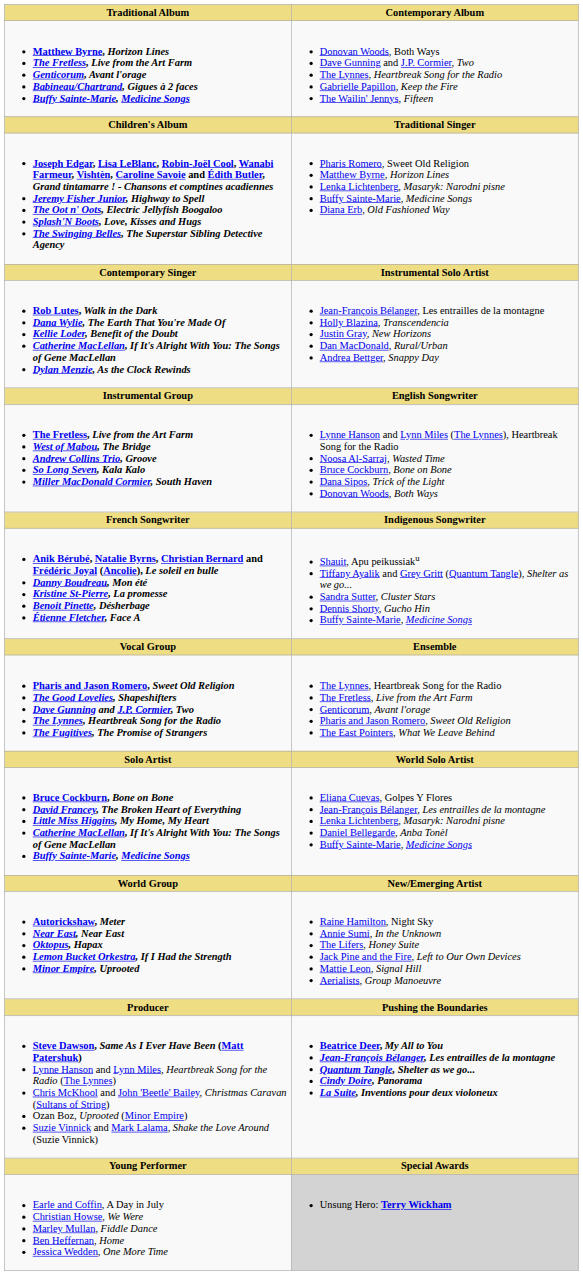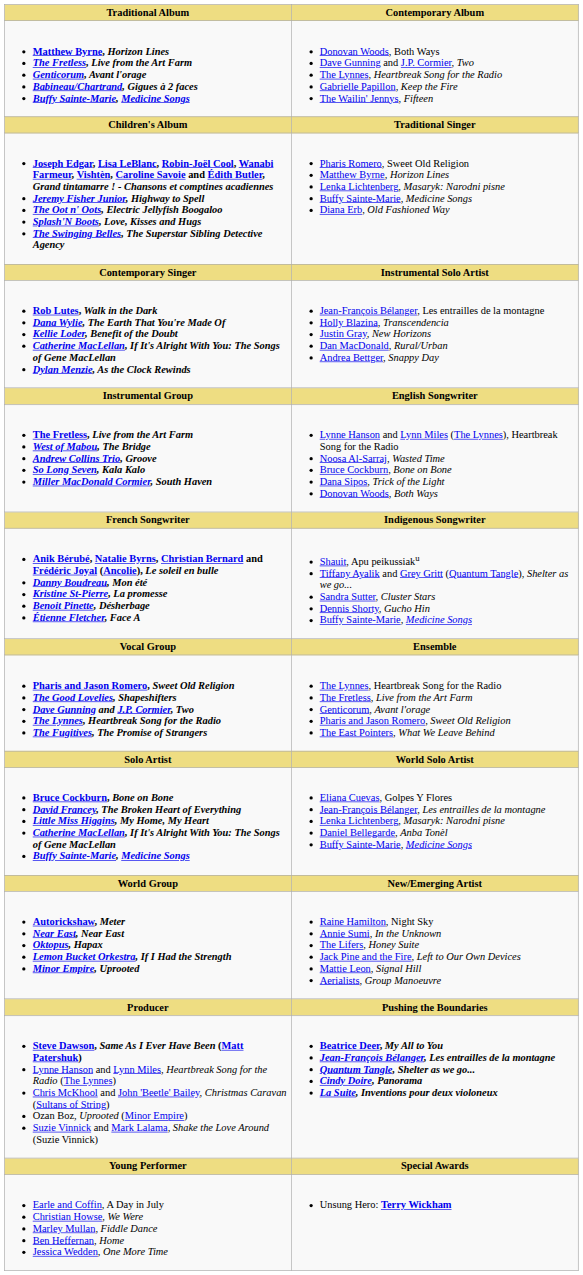row 20 | Contemporary Album: lightgrey background -> no background
